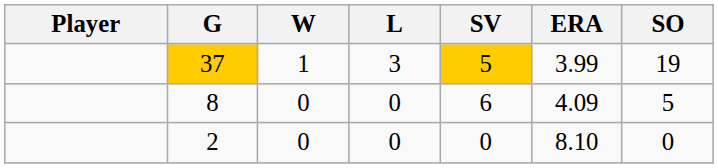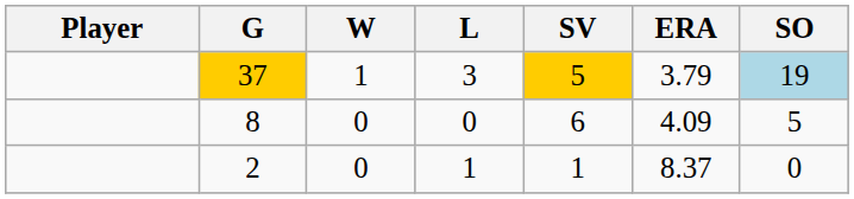37 | ERA: 3.99 -> 3.79
37 | SO: no background -> lightblue background
2 | L: 0 -> 1
2 | SV: 0 -> 1
2 | ERA: 8.10 -> 8.37
